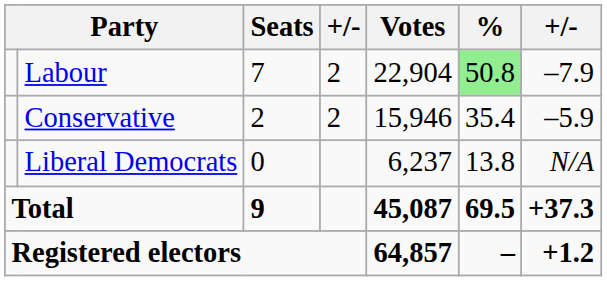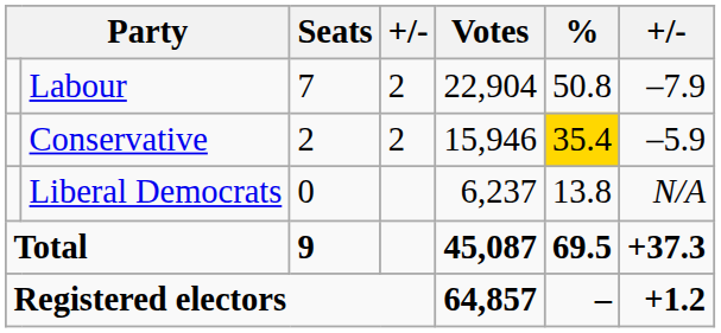Labour | %: lightgreen background -> no background
Conservative | %: no background -> gold background
